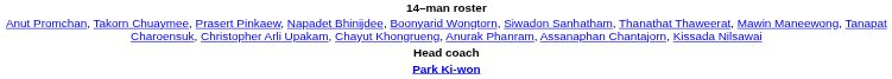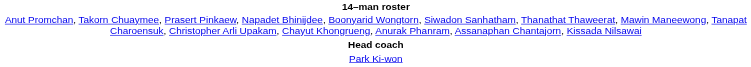row 4 | column 1: bold -> normal
